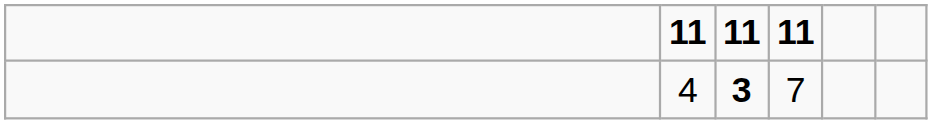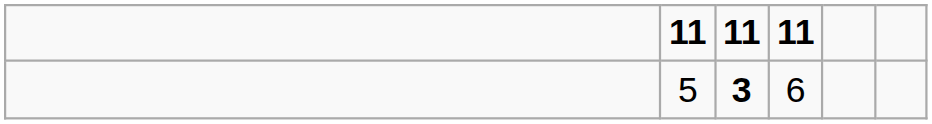row 2 | column 2: 4 -> 5
row 2 | column 4: 7 -> 6
